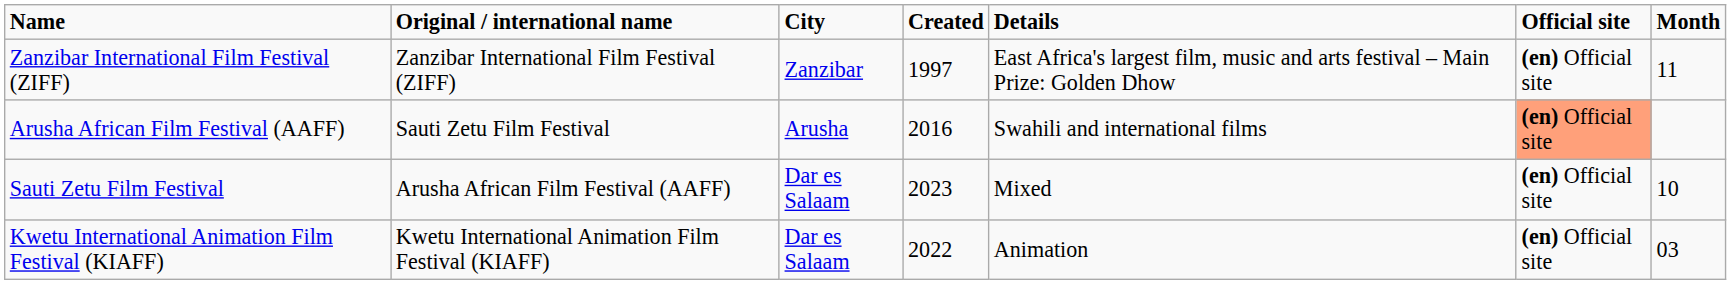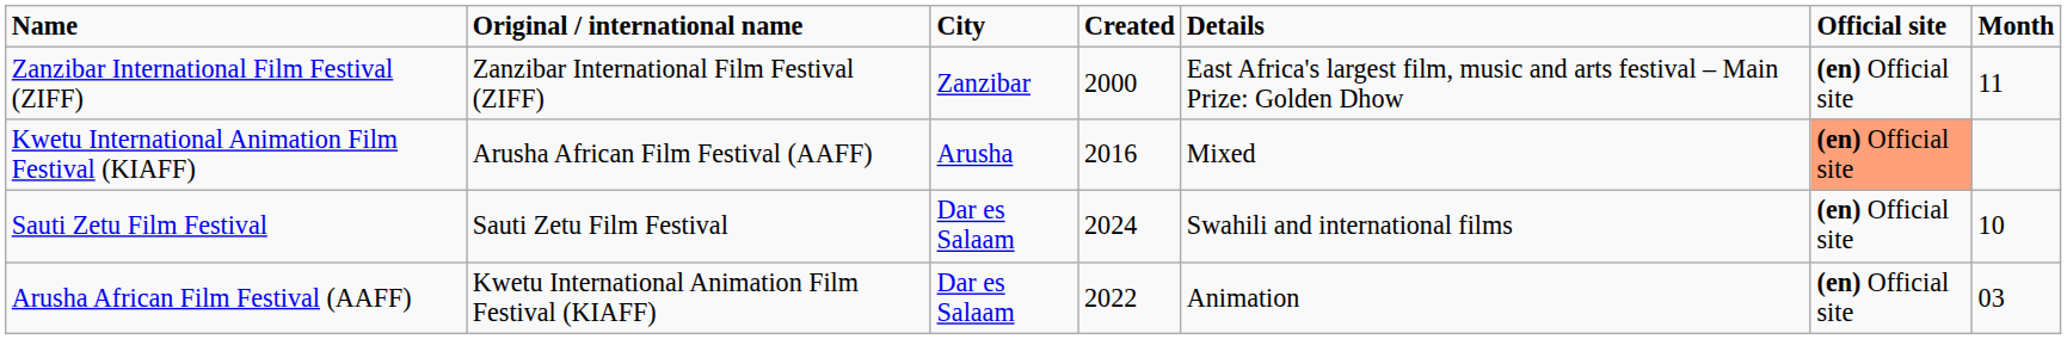row 2 | Created: 1997 -> 2000
row 3 | Name: Arusha African Film Festival (AAFF) -> Kwetu International Animation Film Festival (KIAFF)
row 3 | Original / international name: Sauti Zetu Film Festival -> Arusha African Film Festival (AAFF)
row 3 | Details: Swahili and international films -> Mixed
row 4 | Original / international name: Arusha African Film Festival (AAFF) -> Sauti Zetu Film Festival
row 4 | Created: 2023 -> 2024
row 4 | Details: Mixed -> Swahili and international films
row 5 | Name: Kwetu International Animation Film Festival (KIAFF) -> Arusha African Film Festival (AAFF)
